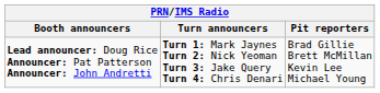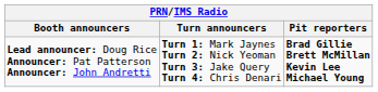row 3 | Pit reporters: normal -> bold
